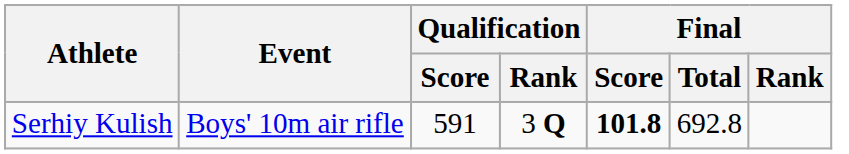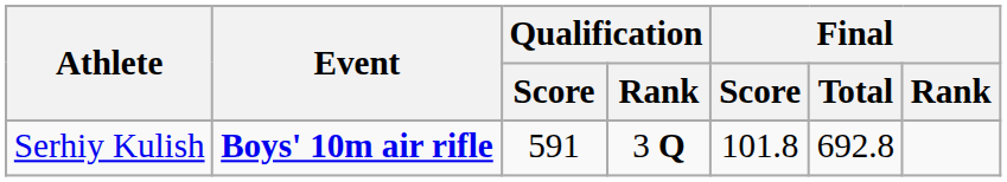Serhiy Kulish | Event: normal -> bold
Serhiy Kulish | Final / Score: bold -> normal
